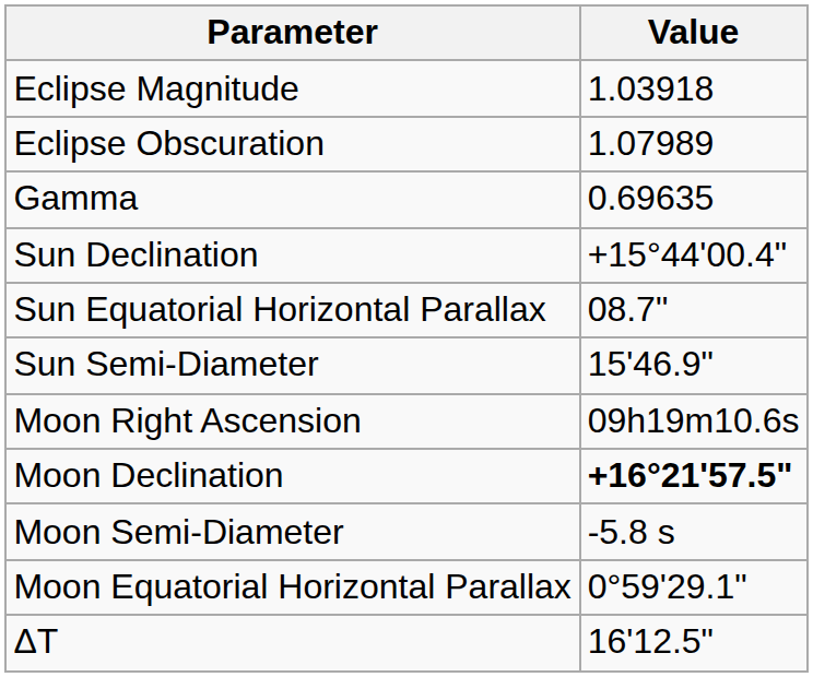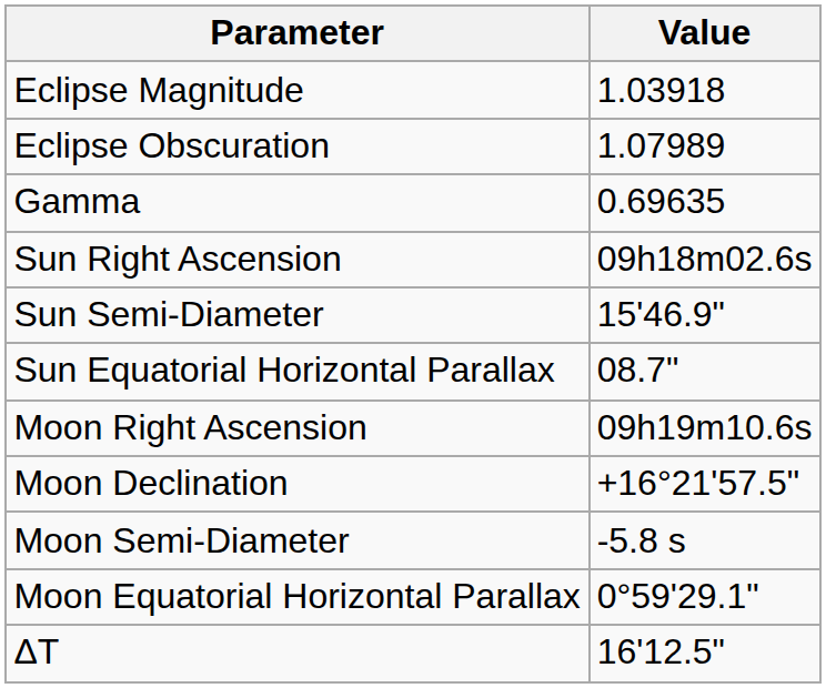+ row: Sun Right Ascension | 09h18m02.6s
- row: Sun Declination | +15°44'00.4"
rows swapped: Sun Semi-Diameter <-> Sun Equatorial Horizontal Parallax
Moon Declination | Value: bold -> normal
